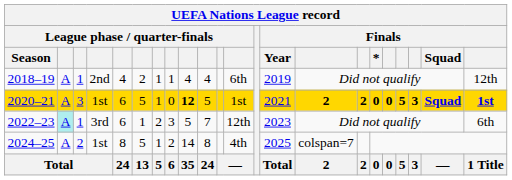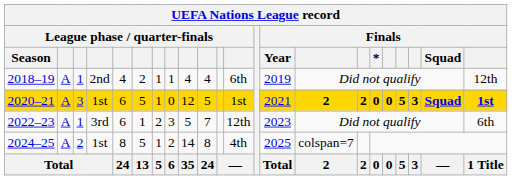2020–21 | column 9: bold -> normal
2022–23 | column 2: paleturquoise background -> no background
